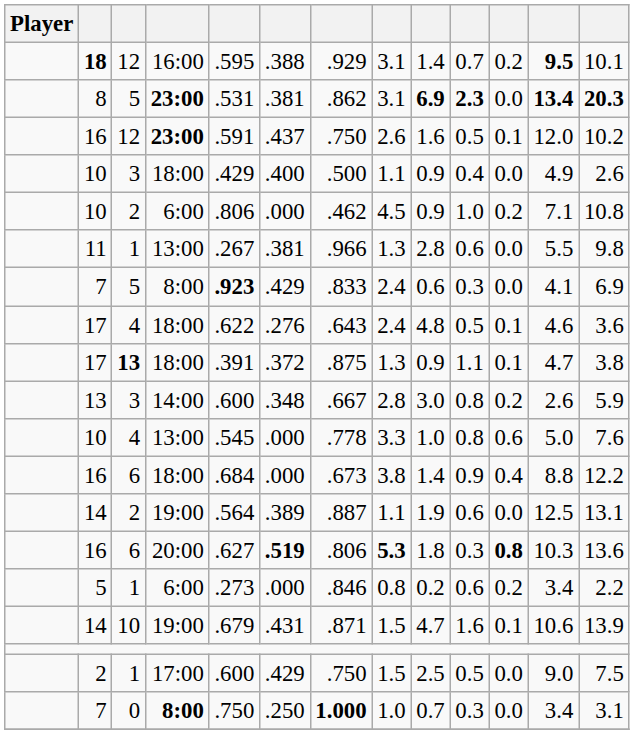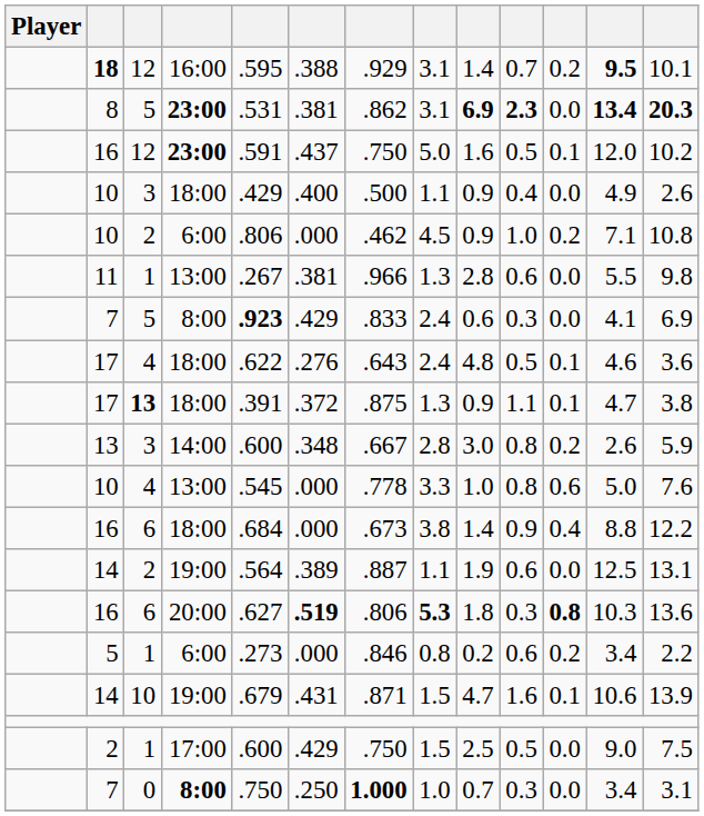16 / 12 | column 8: 2.6 -> 5.0
